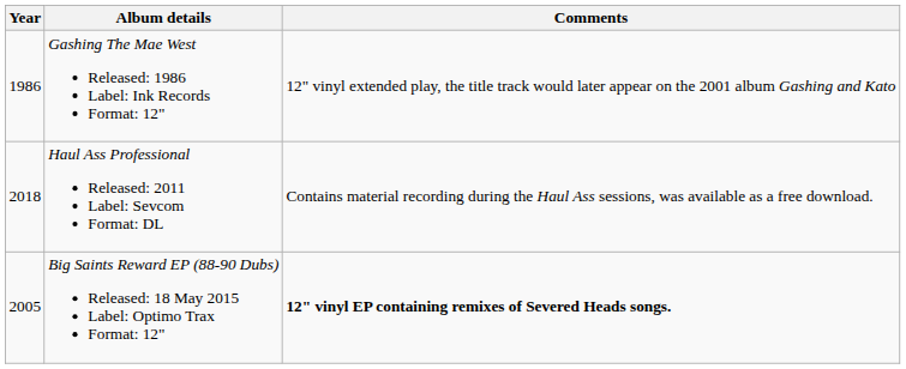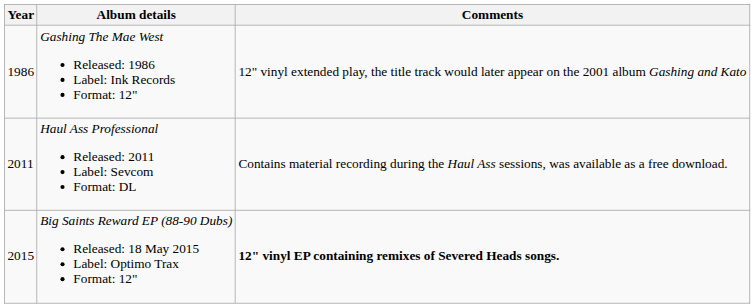row 3 | Year: 2018 -> 2011
row 4 | Year: 2005 -> 2015
